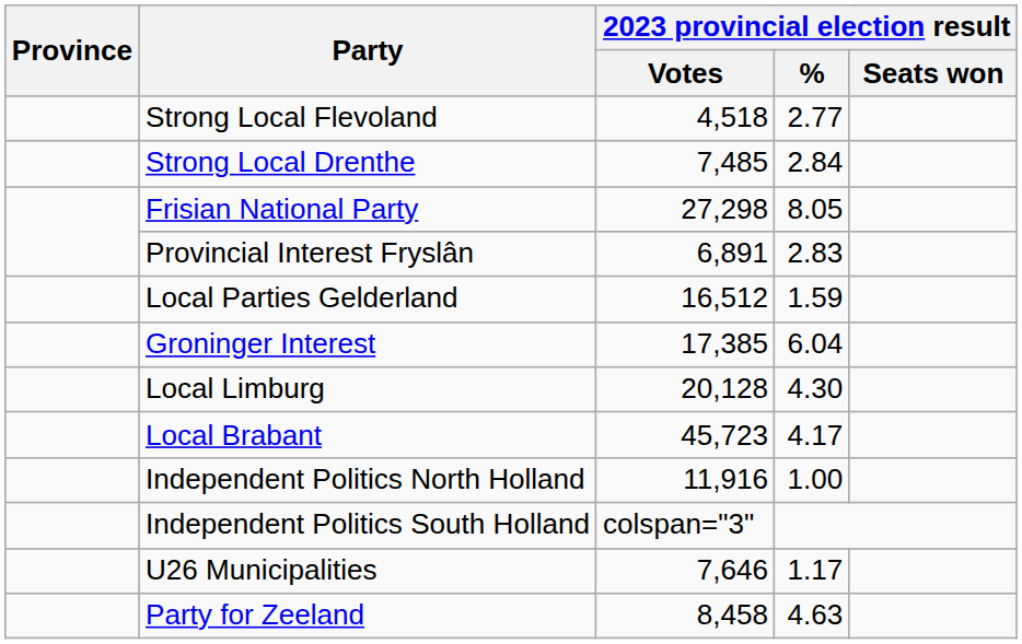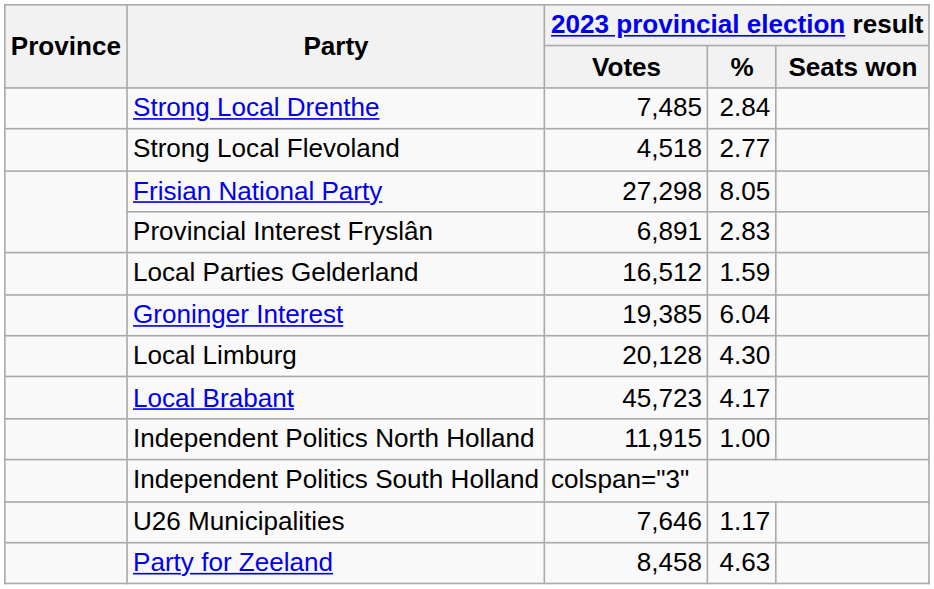rows swapped: Strong Local Drenthe <-> Strong Local Flevoland
Groninger Interest | 2023 provincial election result / Votes: 17,385 -> 19,385
Independent Politics North Holland | 2023 provincial election result / Votes: 11,916 -> 11,915
